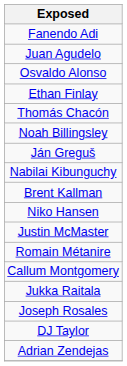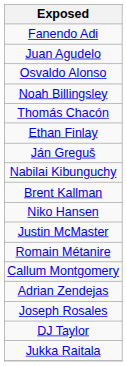row 5 | column 1: Ethan Finlay -> Noah Billingsley
row 7 | column 1: Noah Billingsley -> Ethan Finlay
row 15 | column 1: Jukka Raitala -> Adrian Zendejas
row 18 | column 1: Adrian Zendejas -> Jukka Raitala
